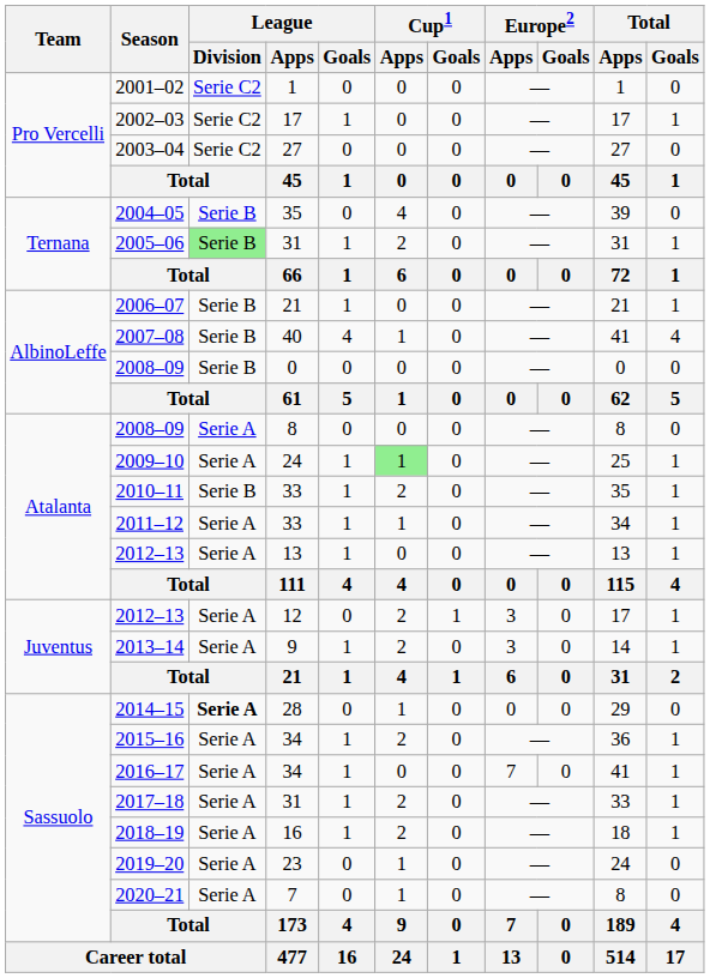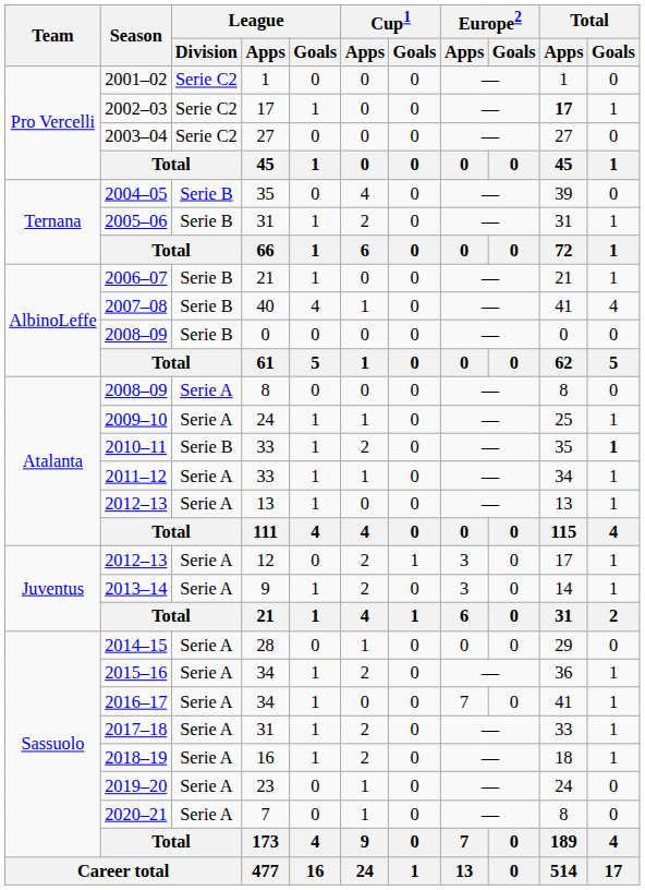2002–03 | Total / Apps: normal -> bold
2005–06 | League / Division: lightgreen background -> no background
2009–10 | Cup1 / Apps: lightgreen background -> no background
2010–11 | Total / Goals: normal -> bold
2014–15 | League / Division: bold -> normal
